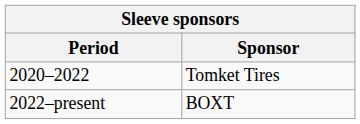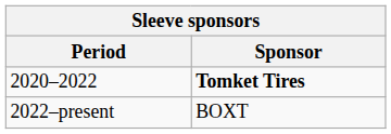2020–2022 | Sponsor: normal -> bold
